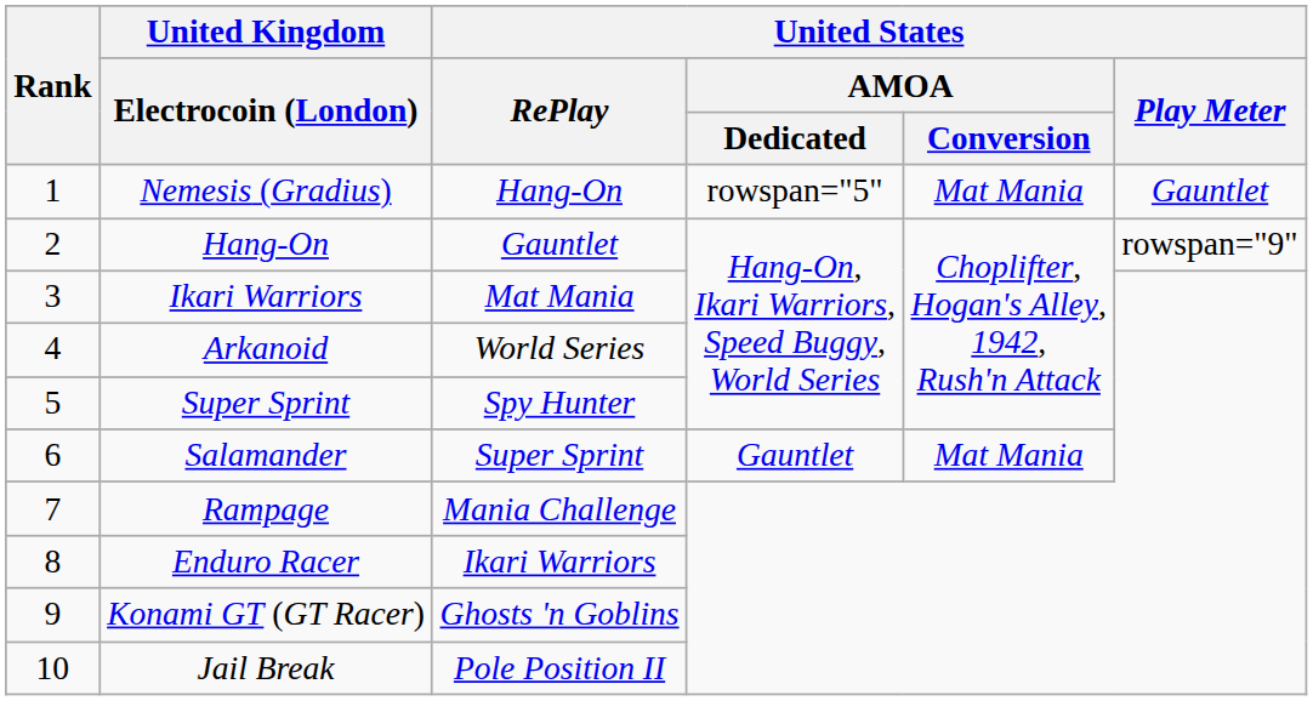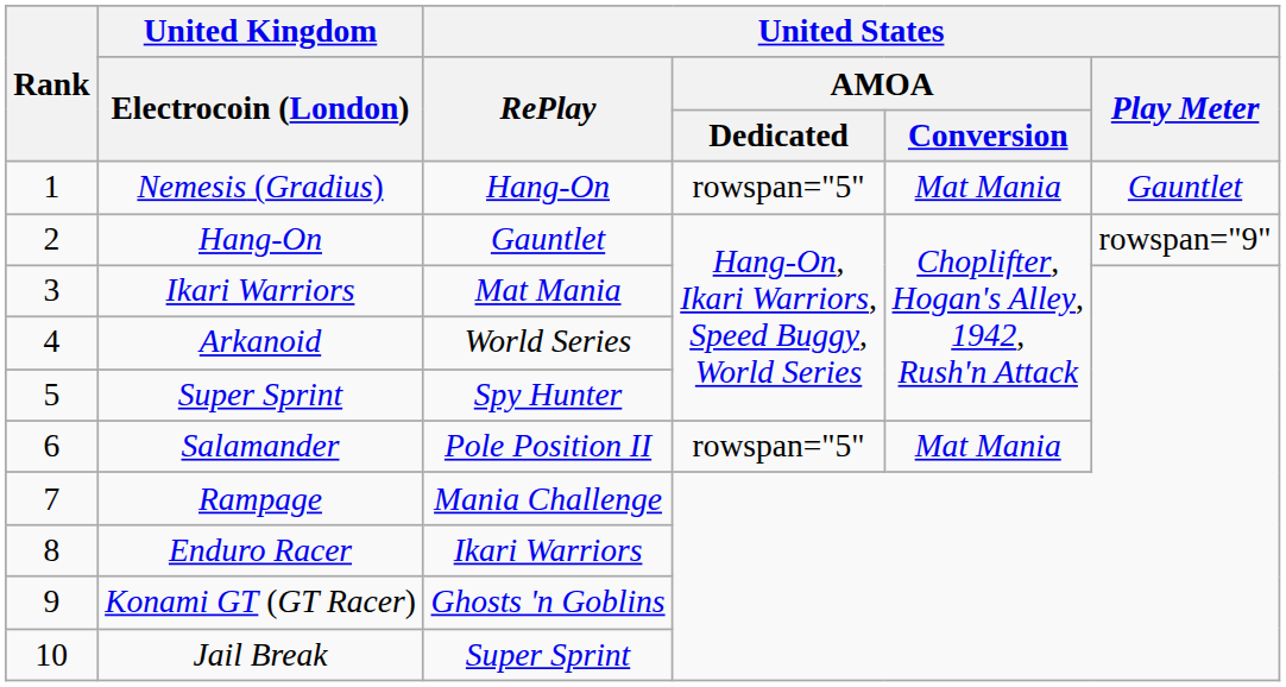Salamander | United States / RePlay: Super Sprint -> Pole Position II
Salamander | United States / AMOA / Dedicated: Gauntlet -> rowspan="5"
Jail Break | United States / RePlay: Pole Position II -> Super Sprint
